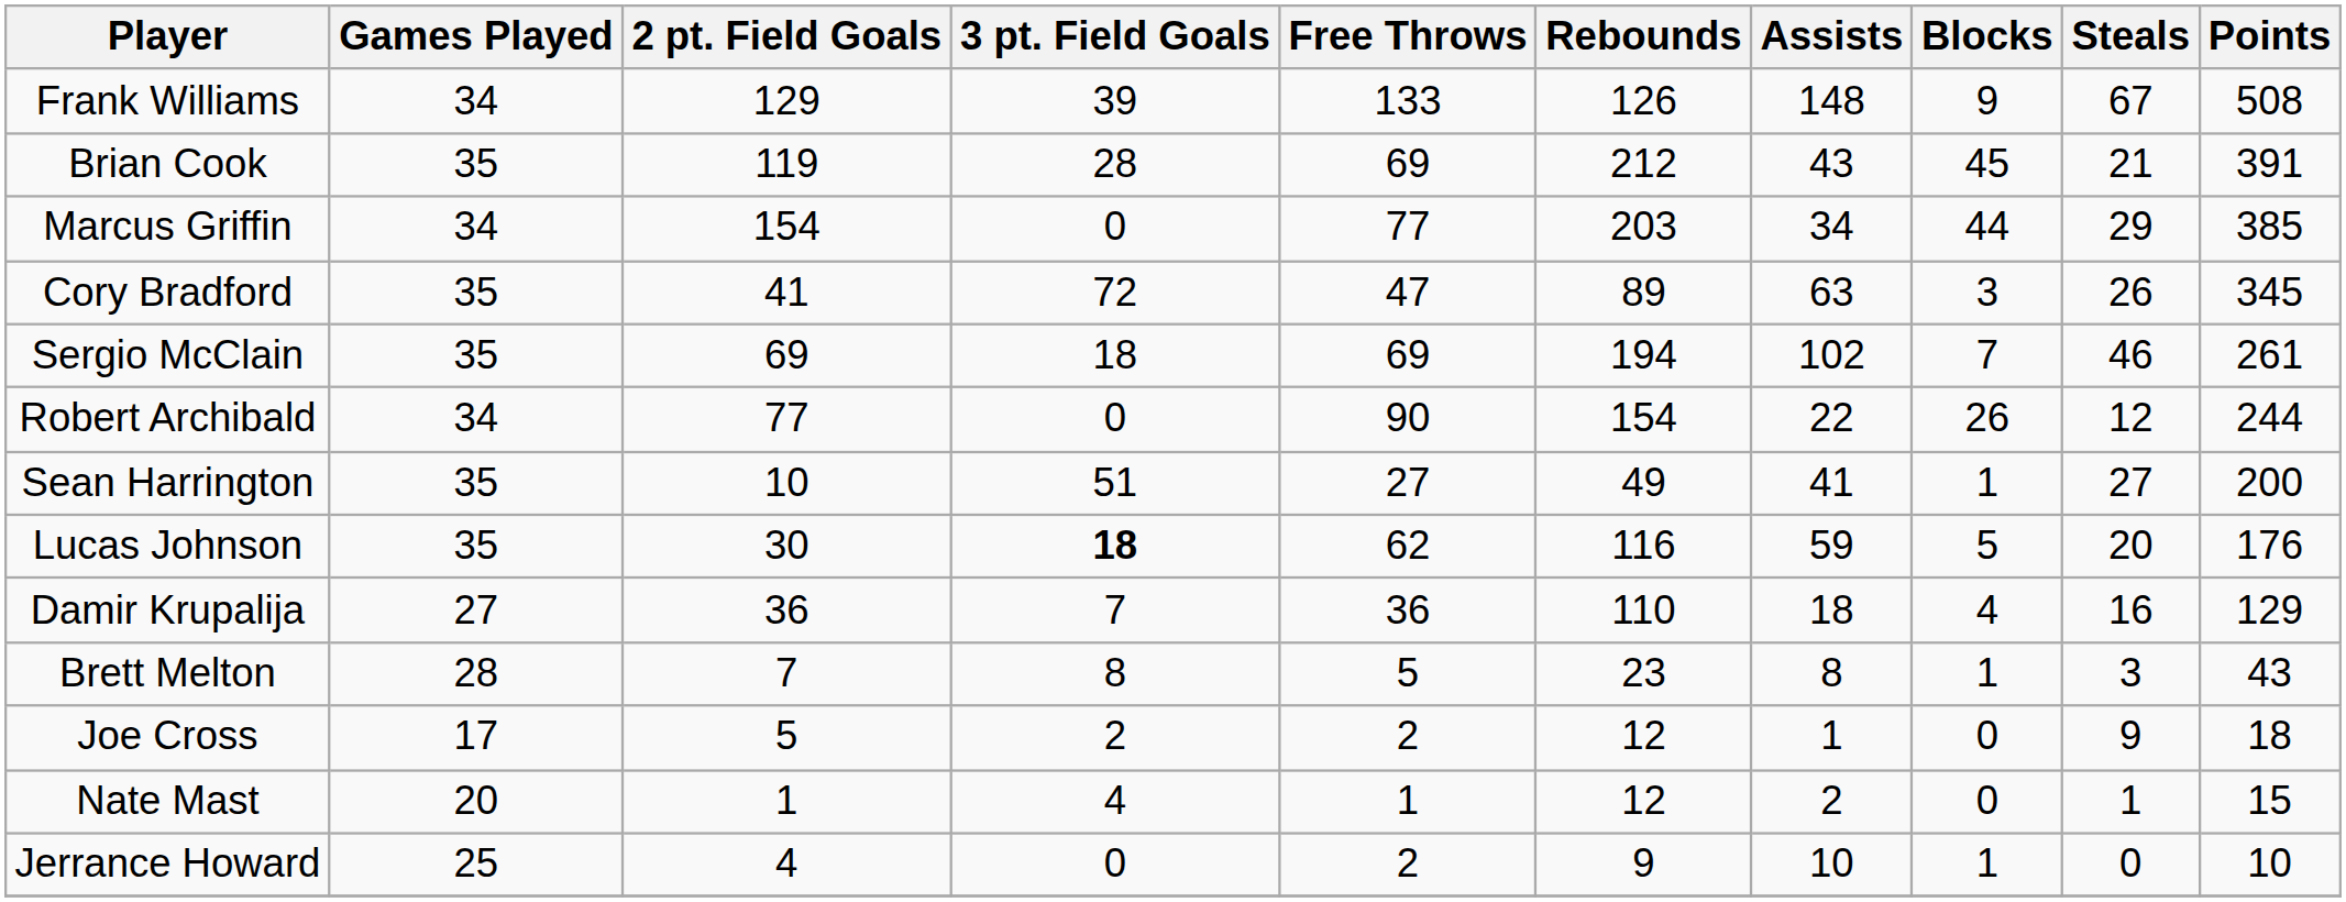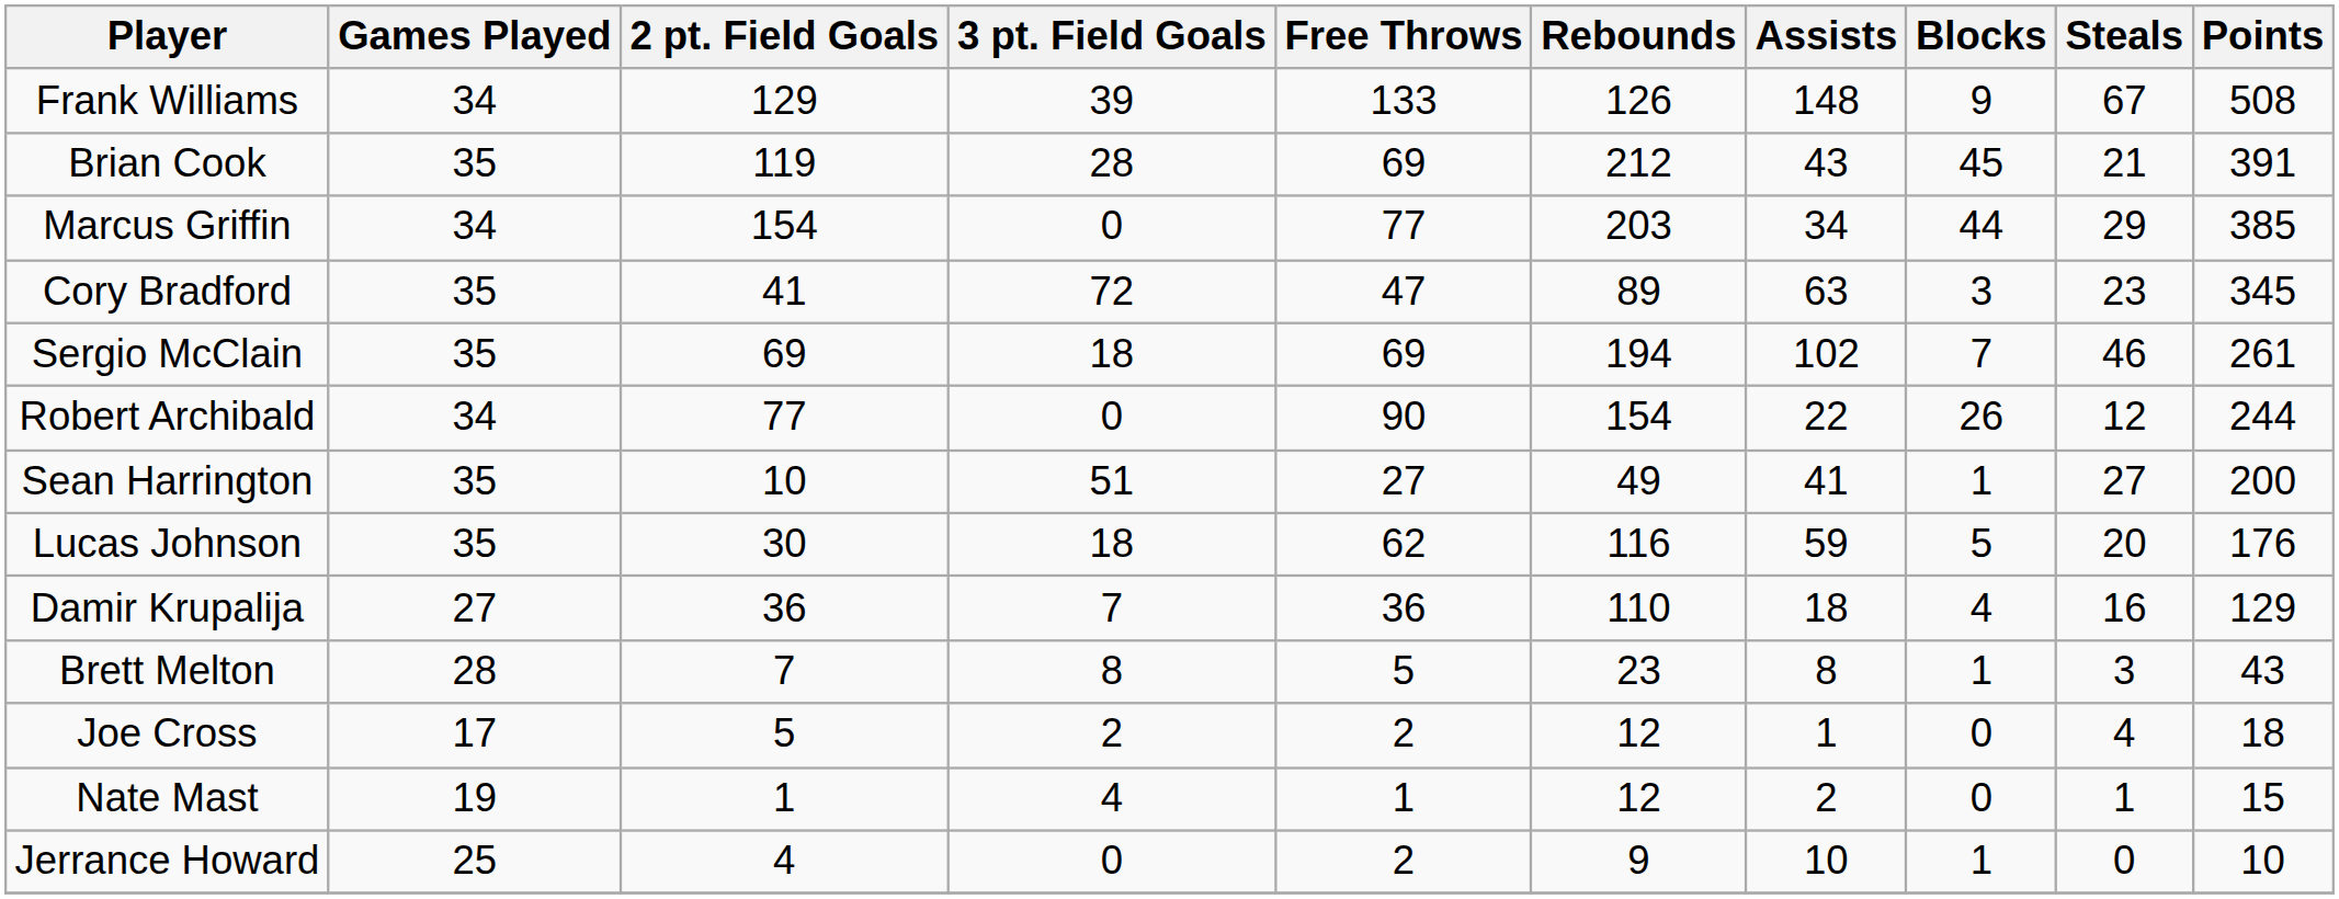Cory Bradford | Steals: 26 -> 23
Lucas Johnson | 3 pt. Field Goals: bold -> normal
Joe Cross | Steals: 9 -> 4
Nate Mast | Games Played: 20 -> 19
